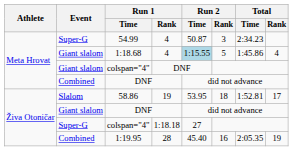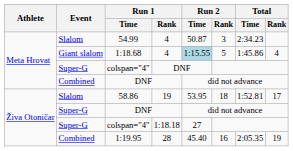54.99 | Event: Super-G -> Slalom
Meta Hrovat / colspan="4" | Event: Giant slalom -> Super-G
Živa Otoničar / DNF | Event: Giant slalom -> Super-G
